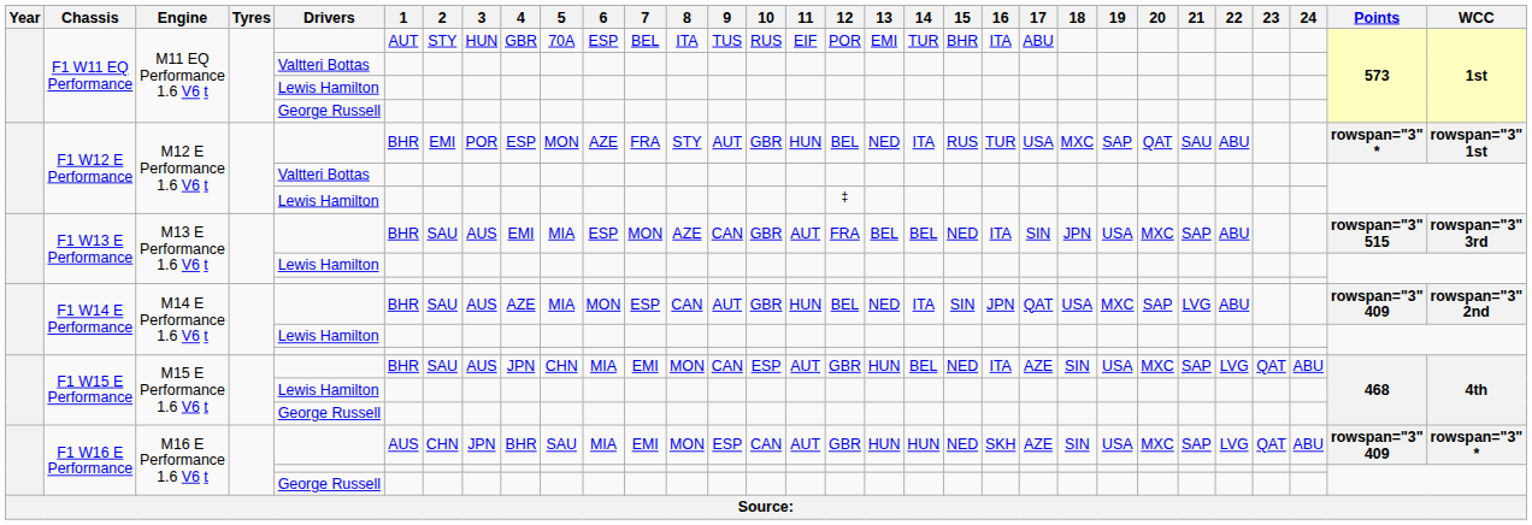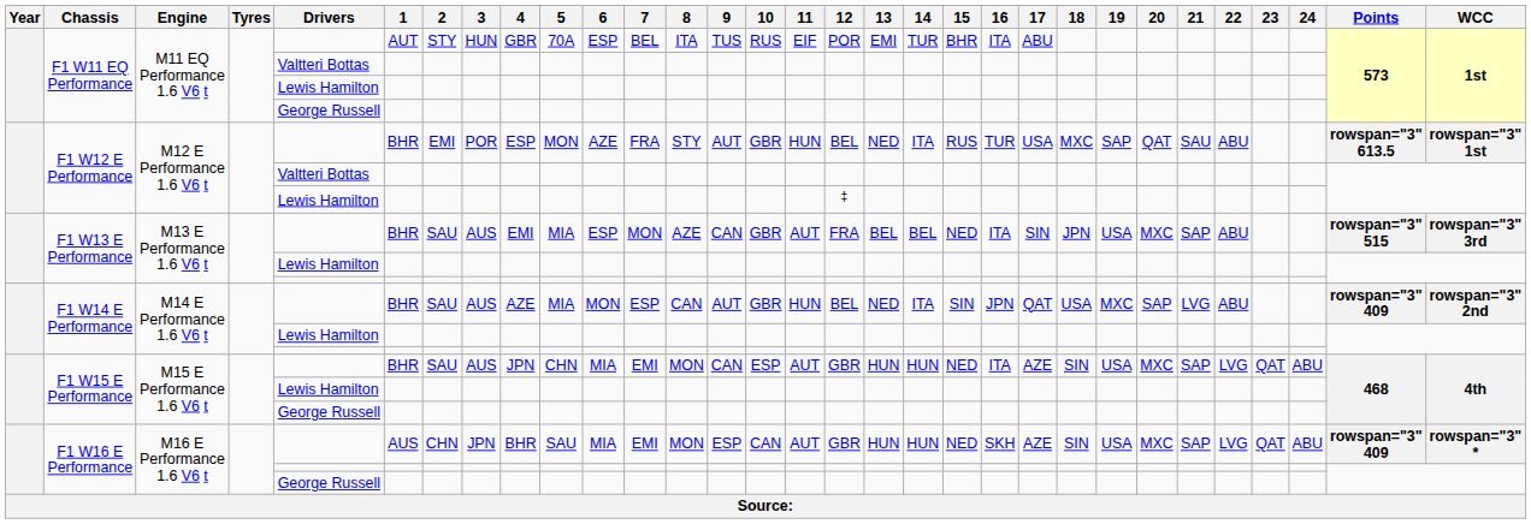row 6 | Points: rowspan="3" * -> rowspan="3" 613.5
row 15 | 14: BEL -> HUN
